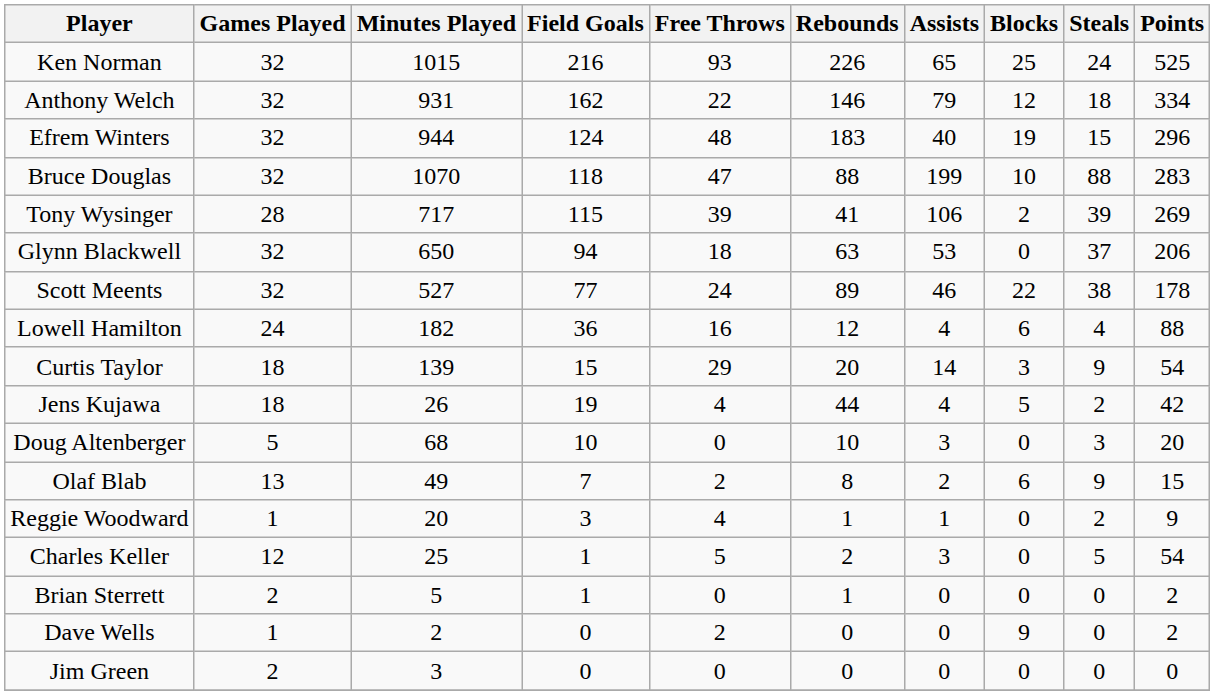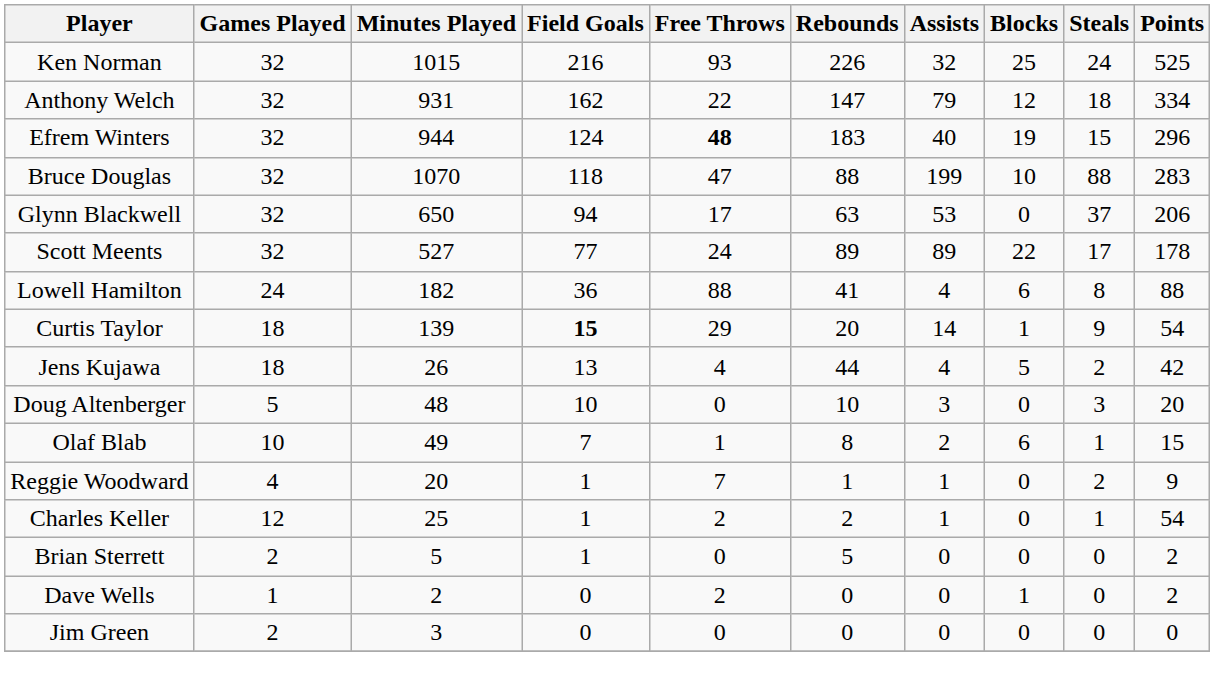Ken Norman | Assists: 65 -> 32
Anthony Welch | Rebounds: 146 -> 147
Efrem Winters | Free Throws: normal -> bold
- row: Tony Wysinger | 28 | 717 | 115 | 39 | 41 | 106 | 2 | 39 | 269
Glynn Blackwell | Free Throws: 18 -> 17
Scott Meents | Assists: 46 -> 89
Scott Meents | Steals: 38 -> 17
Lowell Hamilton | Free Throws: 16 -> 88
Lowell Hamilton | Rebounds: 12 -> 41
Lowell Hamilton | Steals: 4 -> 8
Curtis Taylor | Field Goals: normal -> bold
Curtis Taylor | Blocks: 3 -> 1
Jens Kujawa | Field Goals: 19 -> 13
Doug Altenberger | Minutes Played: 68 -> 48
Olaf Blab | Games Played: 13 -> 10
Olaf Blab | Free Throws: 2 -> 1
Olaf Blab | Steals: 9 -> 1
Reggie Woodward | Games Played: 1 -> 4
Reggie Woodward | Field Goals: 3 -> 1
Reggie Woodward | Free Throws: 4 -> 7
Charles Keller | Free Throws: 5 -> 2
Charles Keller | Assists: 3 -> 1
Charles Keller | Steals: 5 -> 1
Brian Sterrett | Rebounds: 1 -> 5
Dave Wells | Blocks: 9 -> 1
